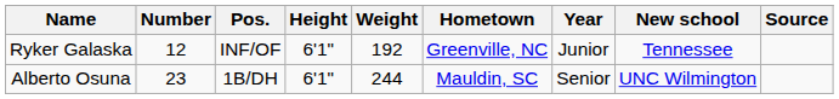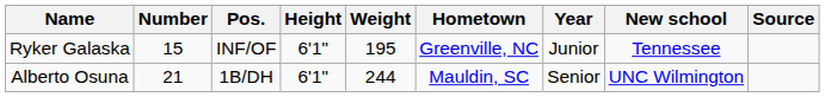Ryker Galaska | Number: 12 -> 15
Ryker Galaska | Weight: 192 -> 195
Alberto Osuna | Number: 23 -> 21
